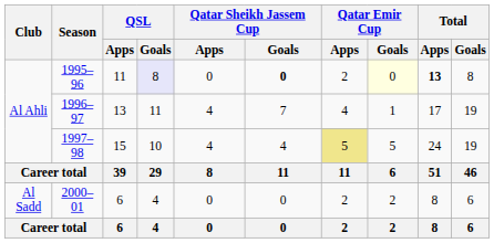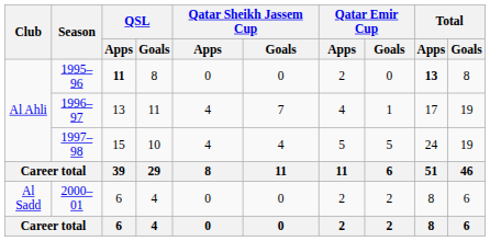1995–96 | QSL / Apps: normal -> bold
1995–96 | QSL / Goals: lavender background -> no background
1995–96 | Qatar Sheikh Jassem Cup / Goals: bold -> normal
1995–96 | Qatar Emir Cup / Goals: lightyellow background -> no background
1997–98 | Qatar Emir Cup / Apps: khaki background -> no background
